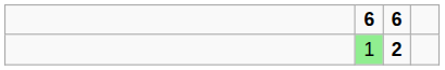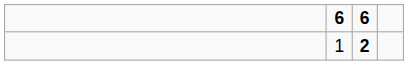row 2 | column 2: lightgreen background -> no background
